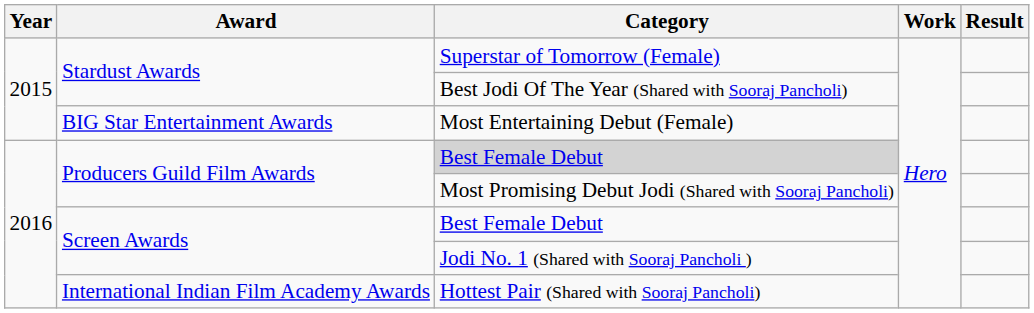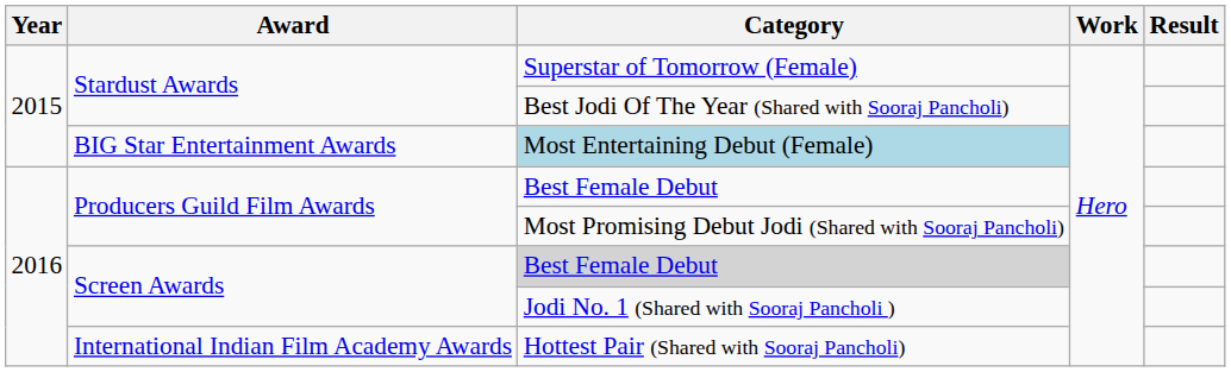Most Entertaining Debut (Female) | Category: no background -> lightblue background
Producers Guild Film Awards / Best Female Debut | Category: lightgrey background -> no background
Screen Awards / Best Female Debut | Category: no background -> lightgrey background
